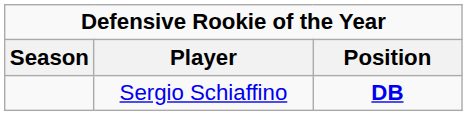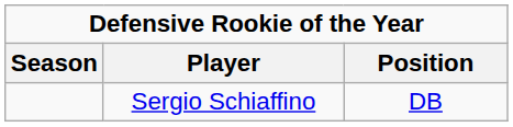Sergio Schiaffino | Position: bold -> normal
